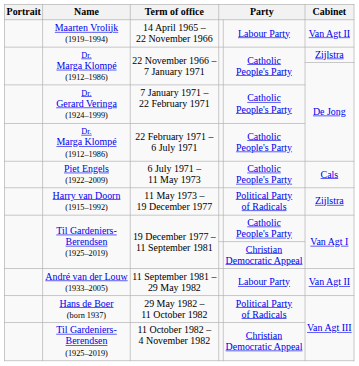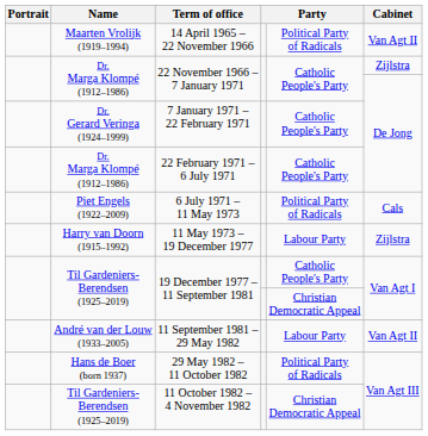14 April 1965 – 22 November 1966 | column 5: Labour Party -> Political Party of Radicals
6 July 1971 – 11 May 1973 | column 5: Catholic People's Party -> Political Party of Radicals
11 May 1973 – 19 December 1977 | column 5: Political Party of Radicals -> Labour Party
